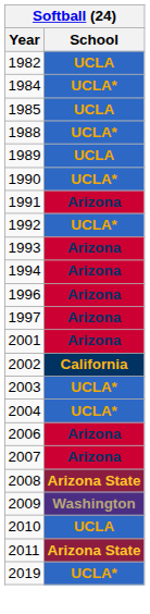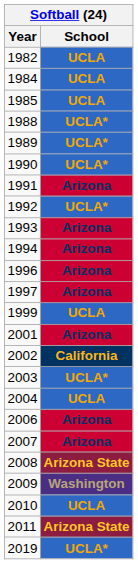1984 | School: UCLA* -> UCLA
1989 | School: UCLA -> UCLA*
+ row: 1999 | UCLA
2004 | School: UCLA* -> UCLA
